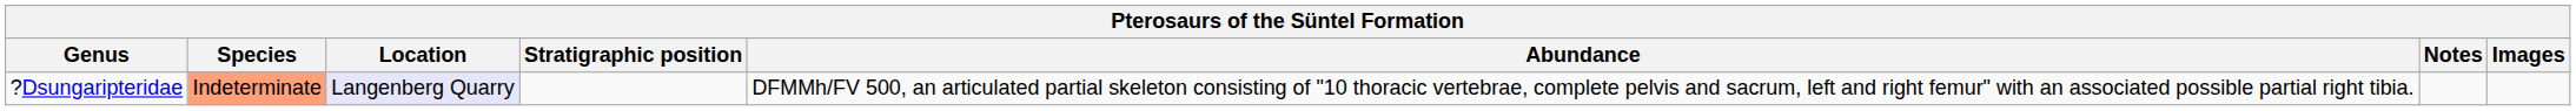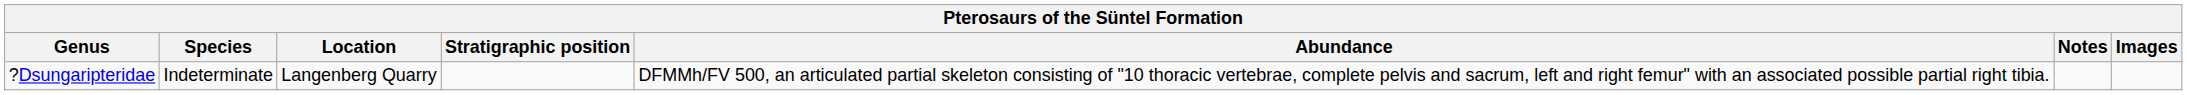?Dsungaripteridae | Species: lightsalmon background -> no background
?Dsungaripteridae | Location: lavender background -> no background
